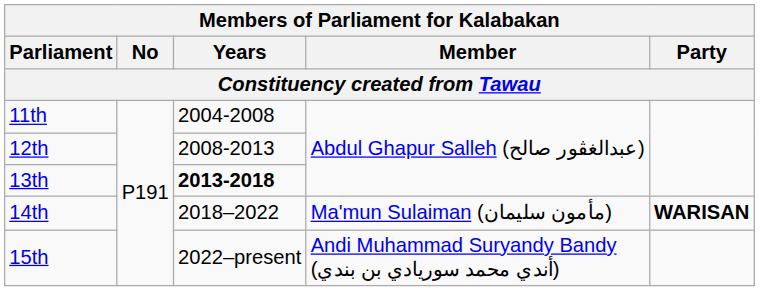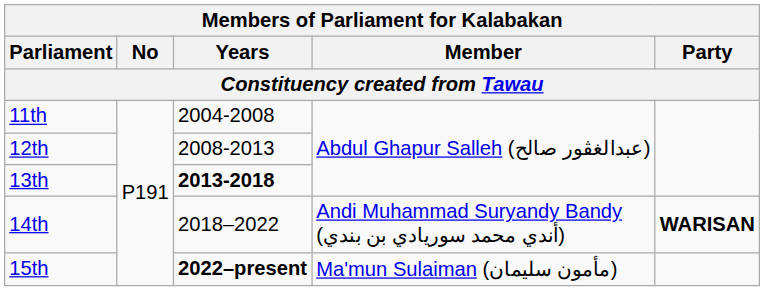14th | Member: Ma'mun Sulaiman (مأمون سليمان) -> Andi Muhammad Suryandy Bandy (أندي محمد سوريادي بن بندي)
15th | Years: normal -> bold
15th | Member: Andi Muhammad Suryandy Bandy (أندي محمد سوريادي بن بندي) -> Ma'mun Sulaiman (مأمون سليمان)
